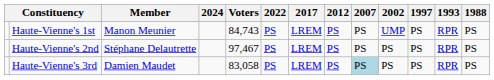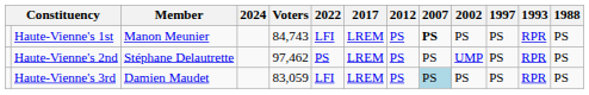Haute-Vienne's 1st | 2022: PS -> LFI
Haute-Vienne's 1st | 2007: normal -> bold
Haute-Vienne's 1st | 2002: UMP -> PS
Haute-Vienne's 2nd | Voters: 97,467 -> 97,462
Haute-Vienne's 2nd | 2002: PS -> UMP
Haute-Vienne's 3rd | Voters: 83,058 -> 83,059
Haute-Vienne's 3rd | 2022: PS -> LFI
